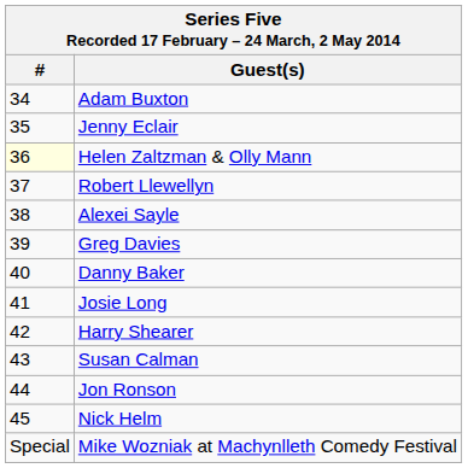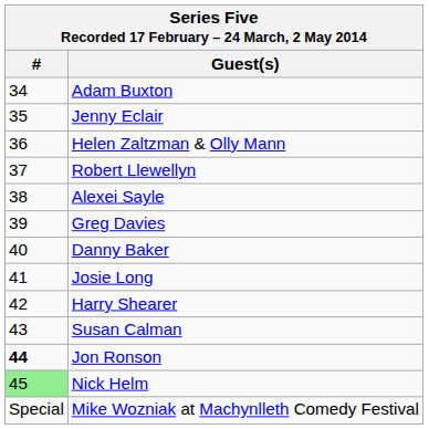Helen Zaltzman & Olly Mann | #: lightyellow background -> no background
Jon Ronson | #: normal -> bold
Nick Helm | #: no background -> lightgreen background
